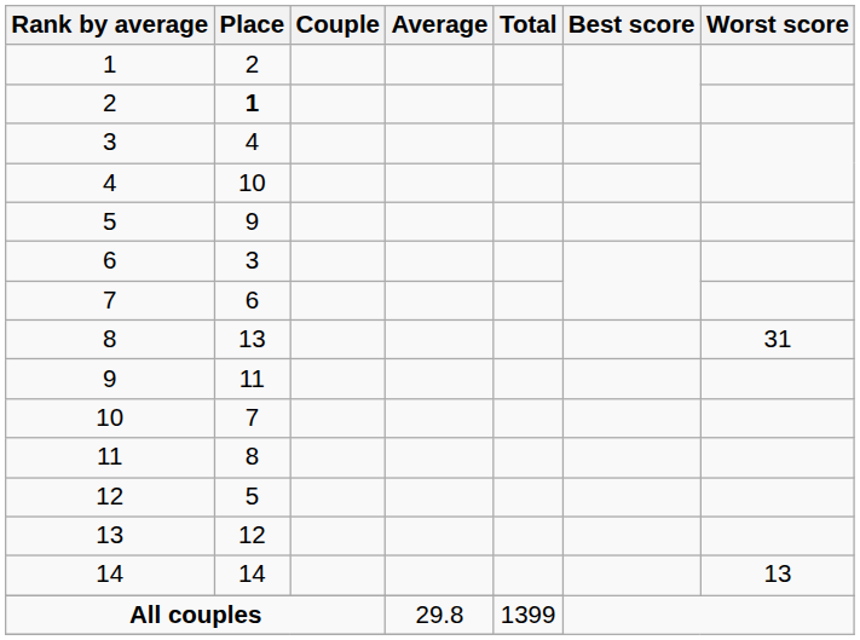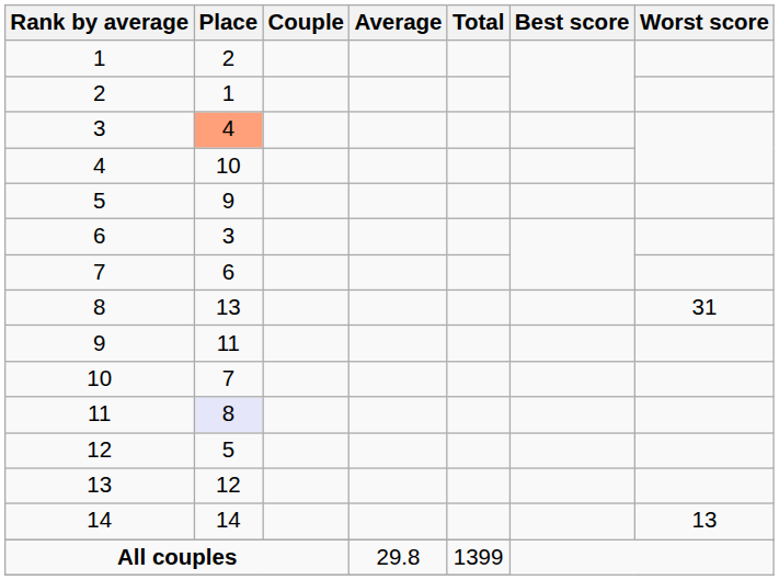row 3 | Place: bold -> normal
row 4 | Place: no background -> lightsalmon background
row 12 | Place: no background -> lavender background
